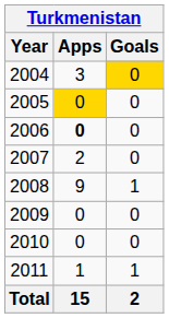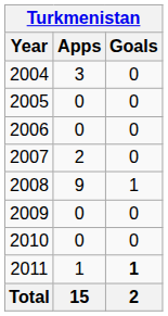2004 | Goals: gold background -> no background
2005 | Apps: gold background -> no background
2006 | Apps: bold -> normal
2011 | Goals: normal -> bold
